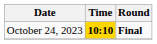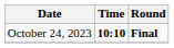October 24, 2023 | Time: gold background -> no background
